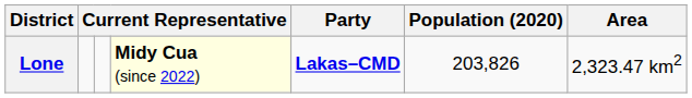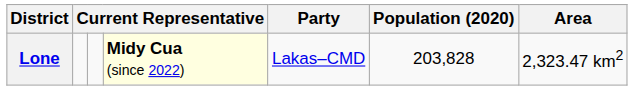Lone | Party: bold -> normal
Lone | Population (2020): 203,826 -> 203,828
